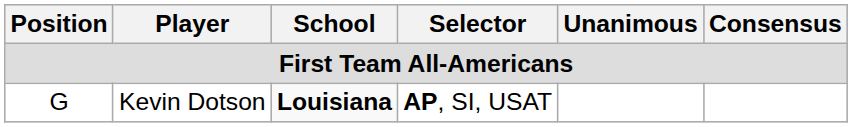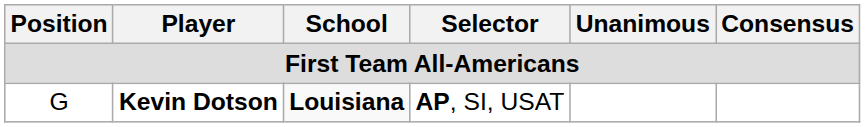G | Player: normal -> bold
